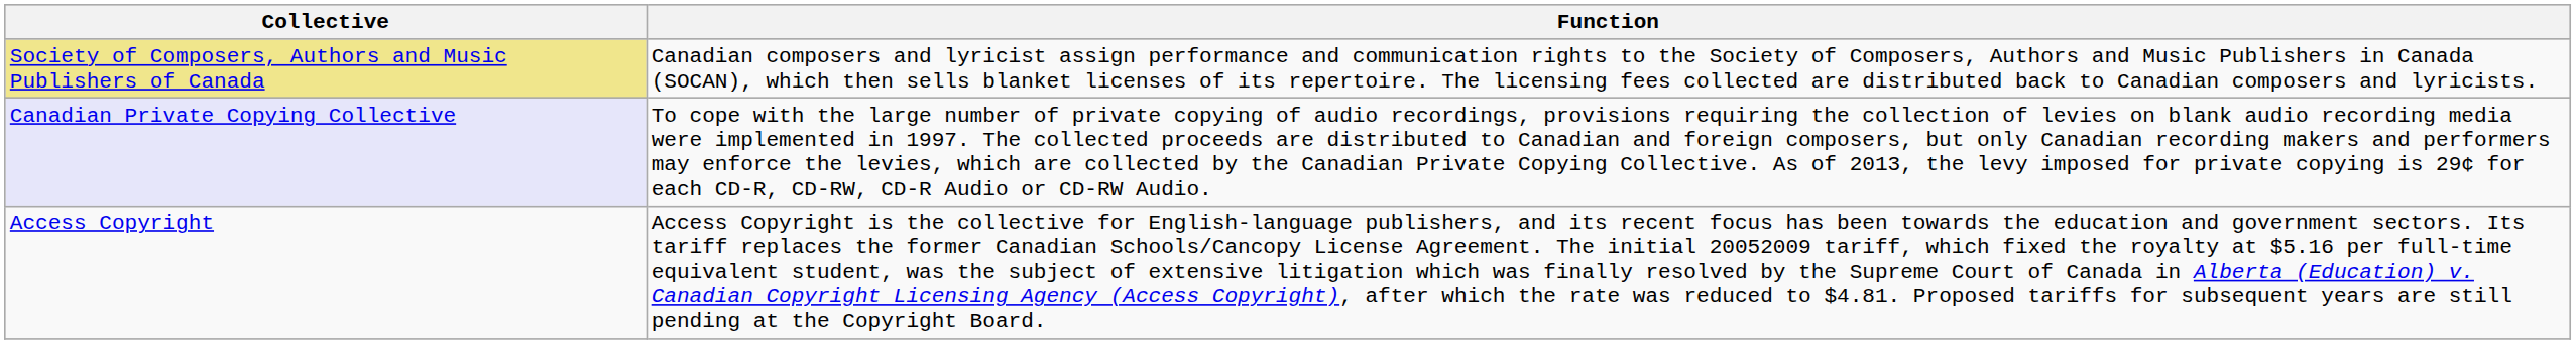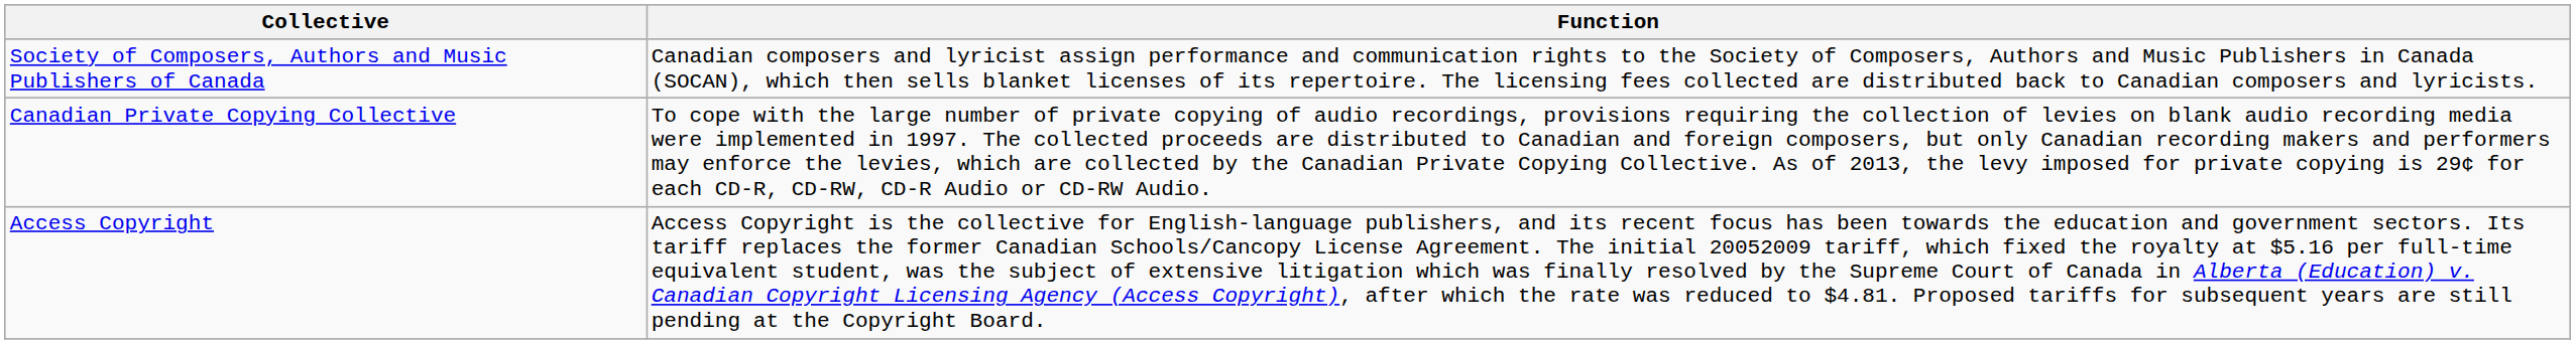Society of Composers, Authors and Music Publishers of Canada | Collective: khaki background -> no background
Canadian Private Copying Collective | Collective: lavender background -> no background
